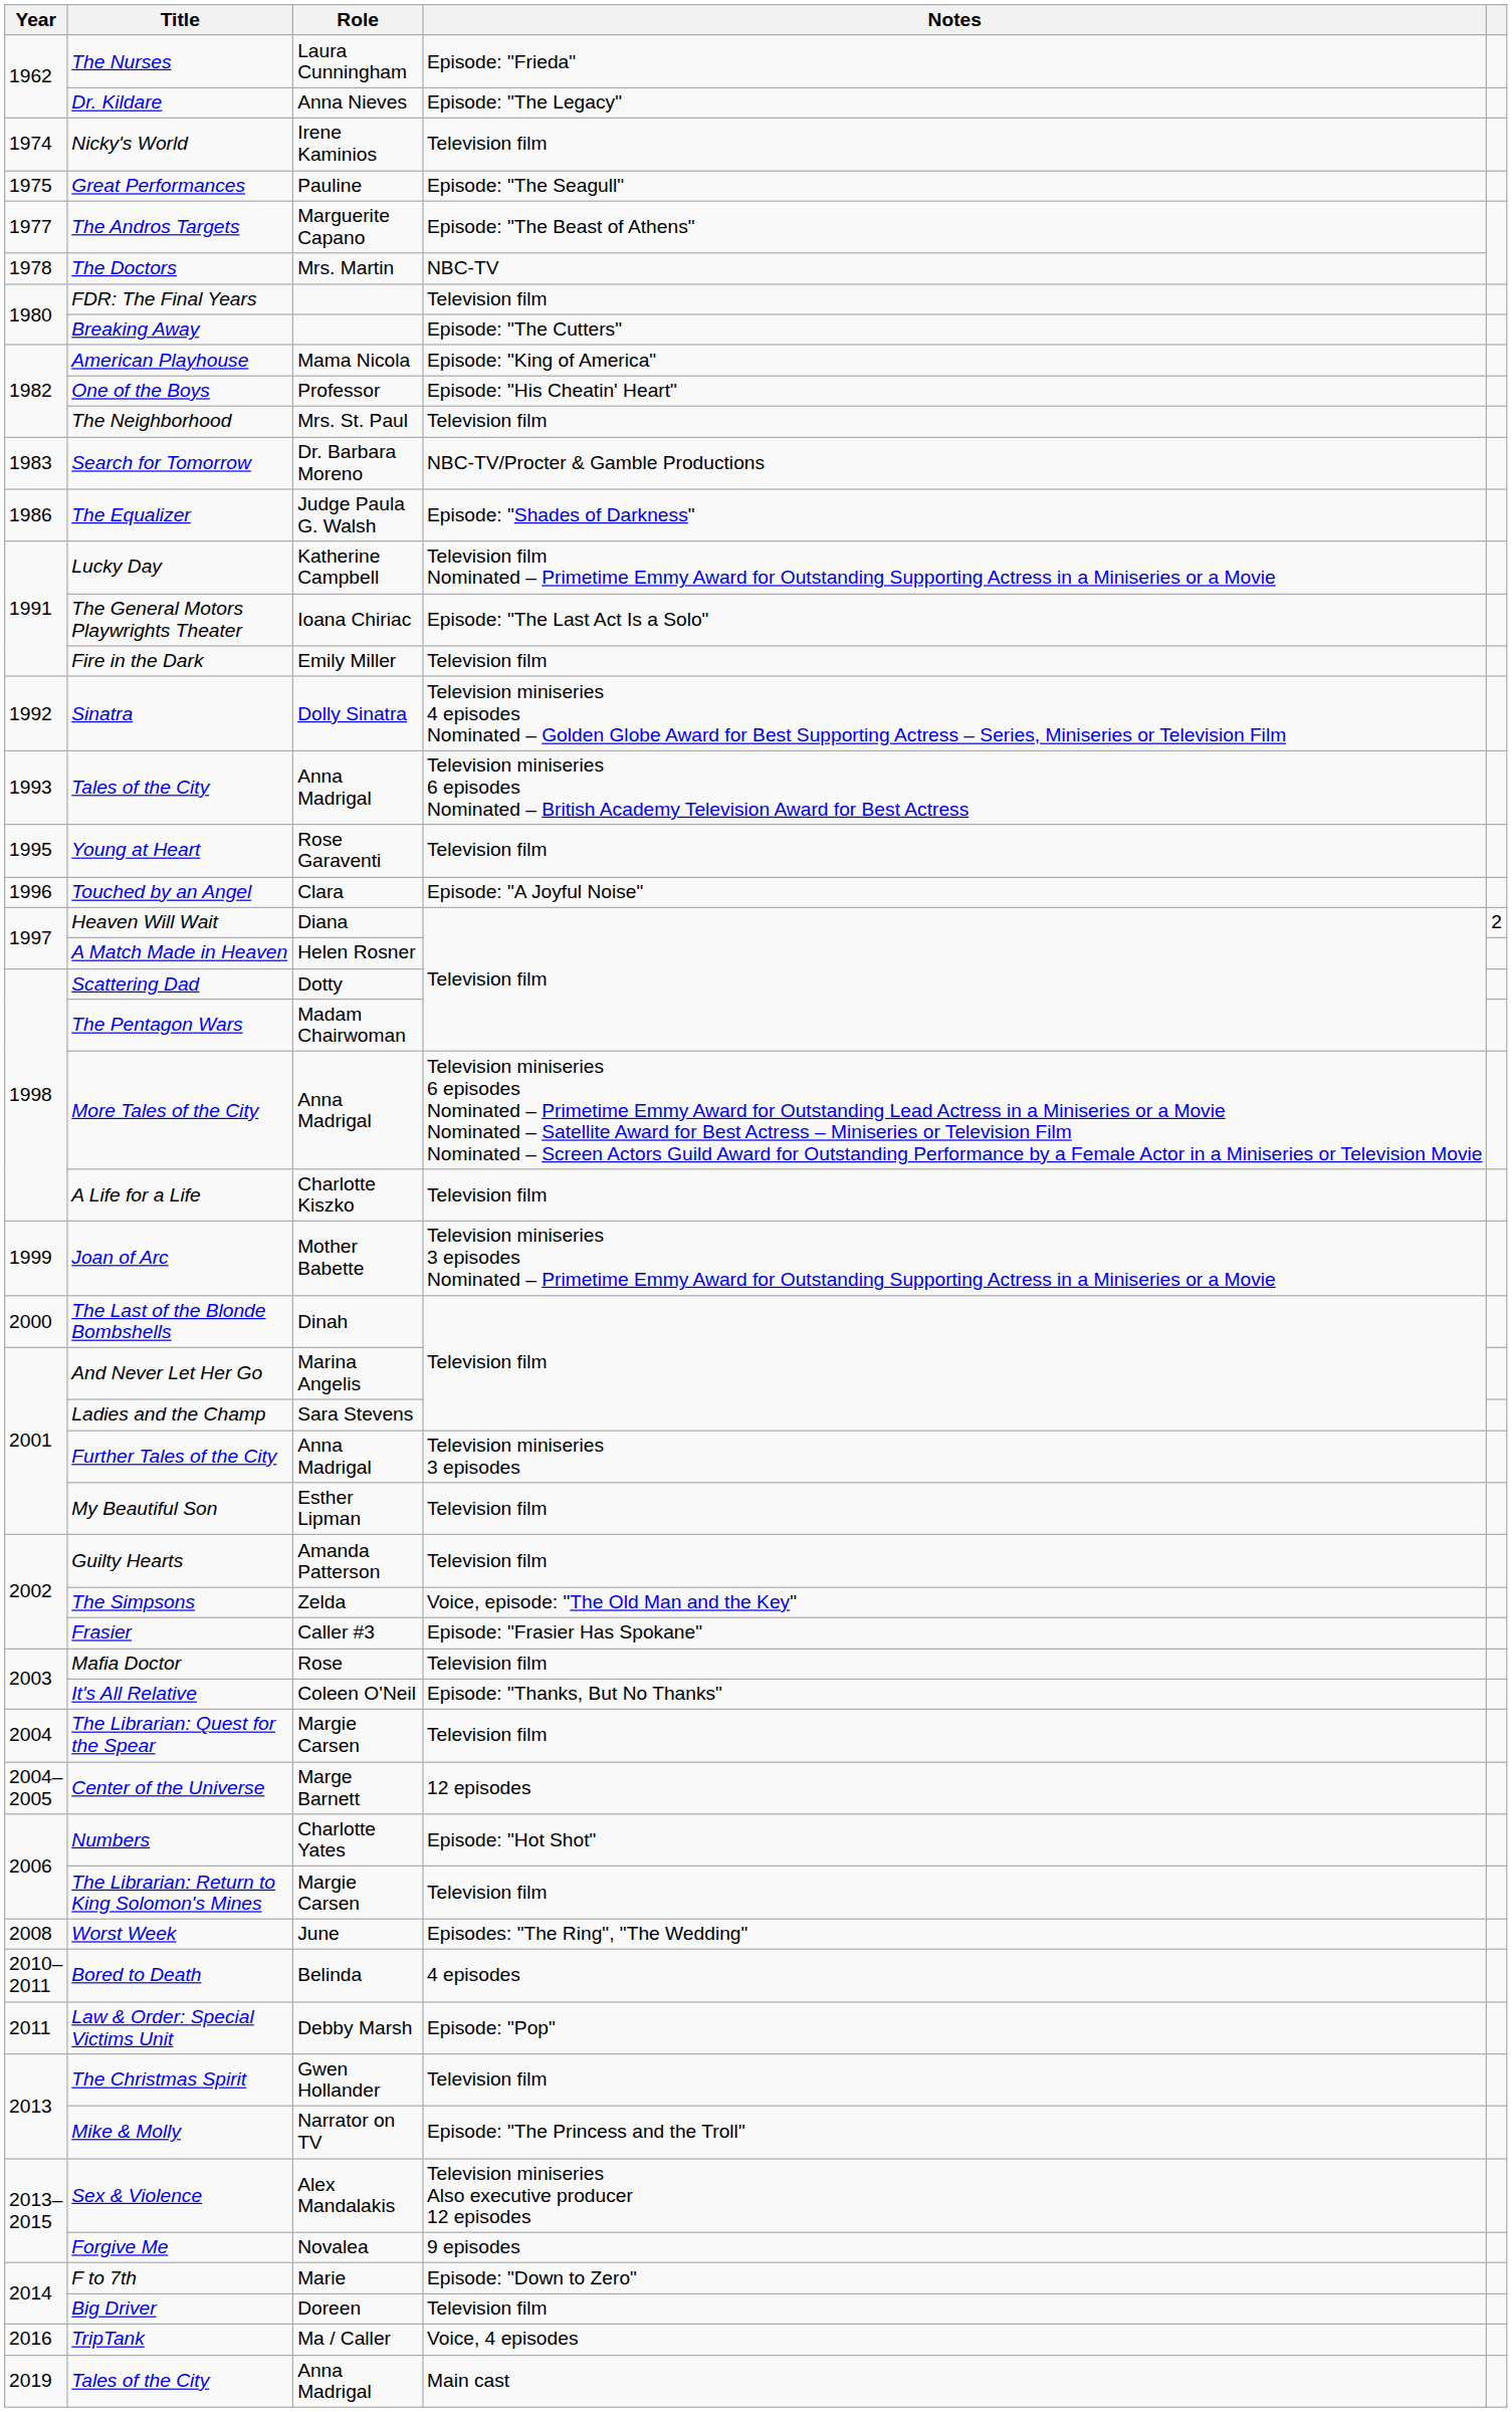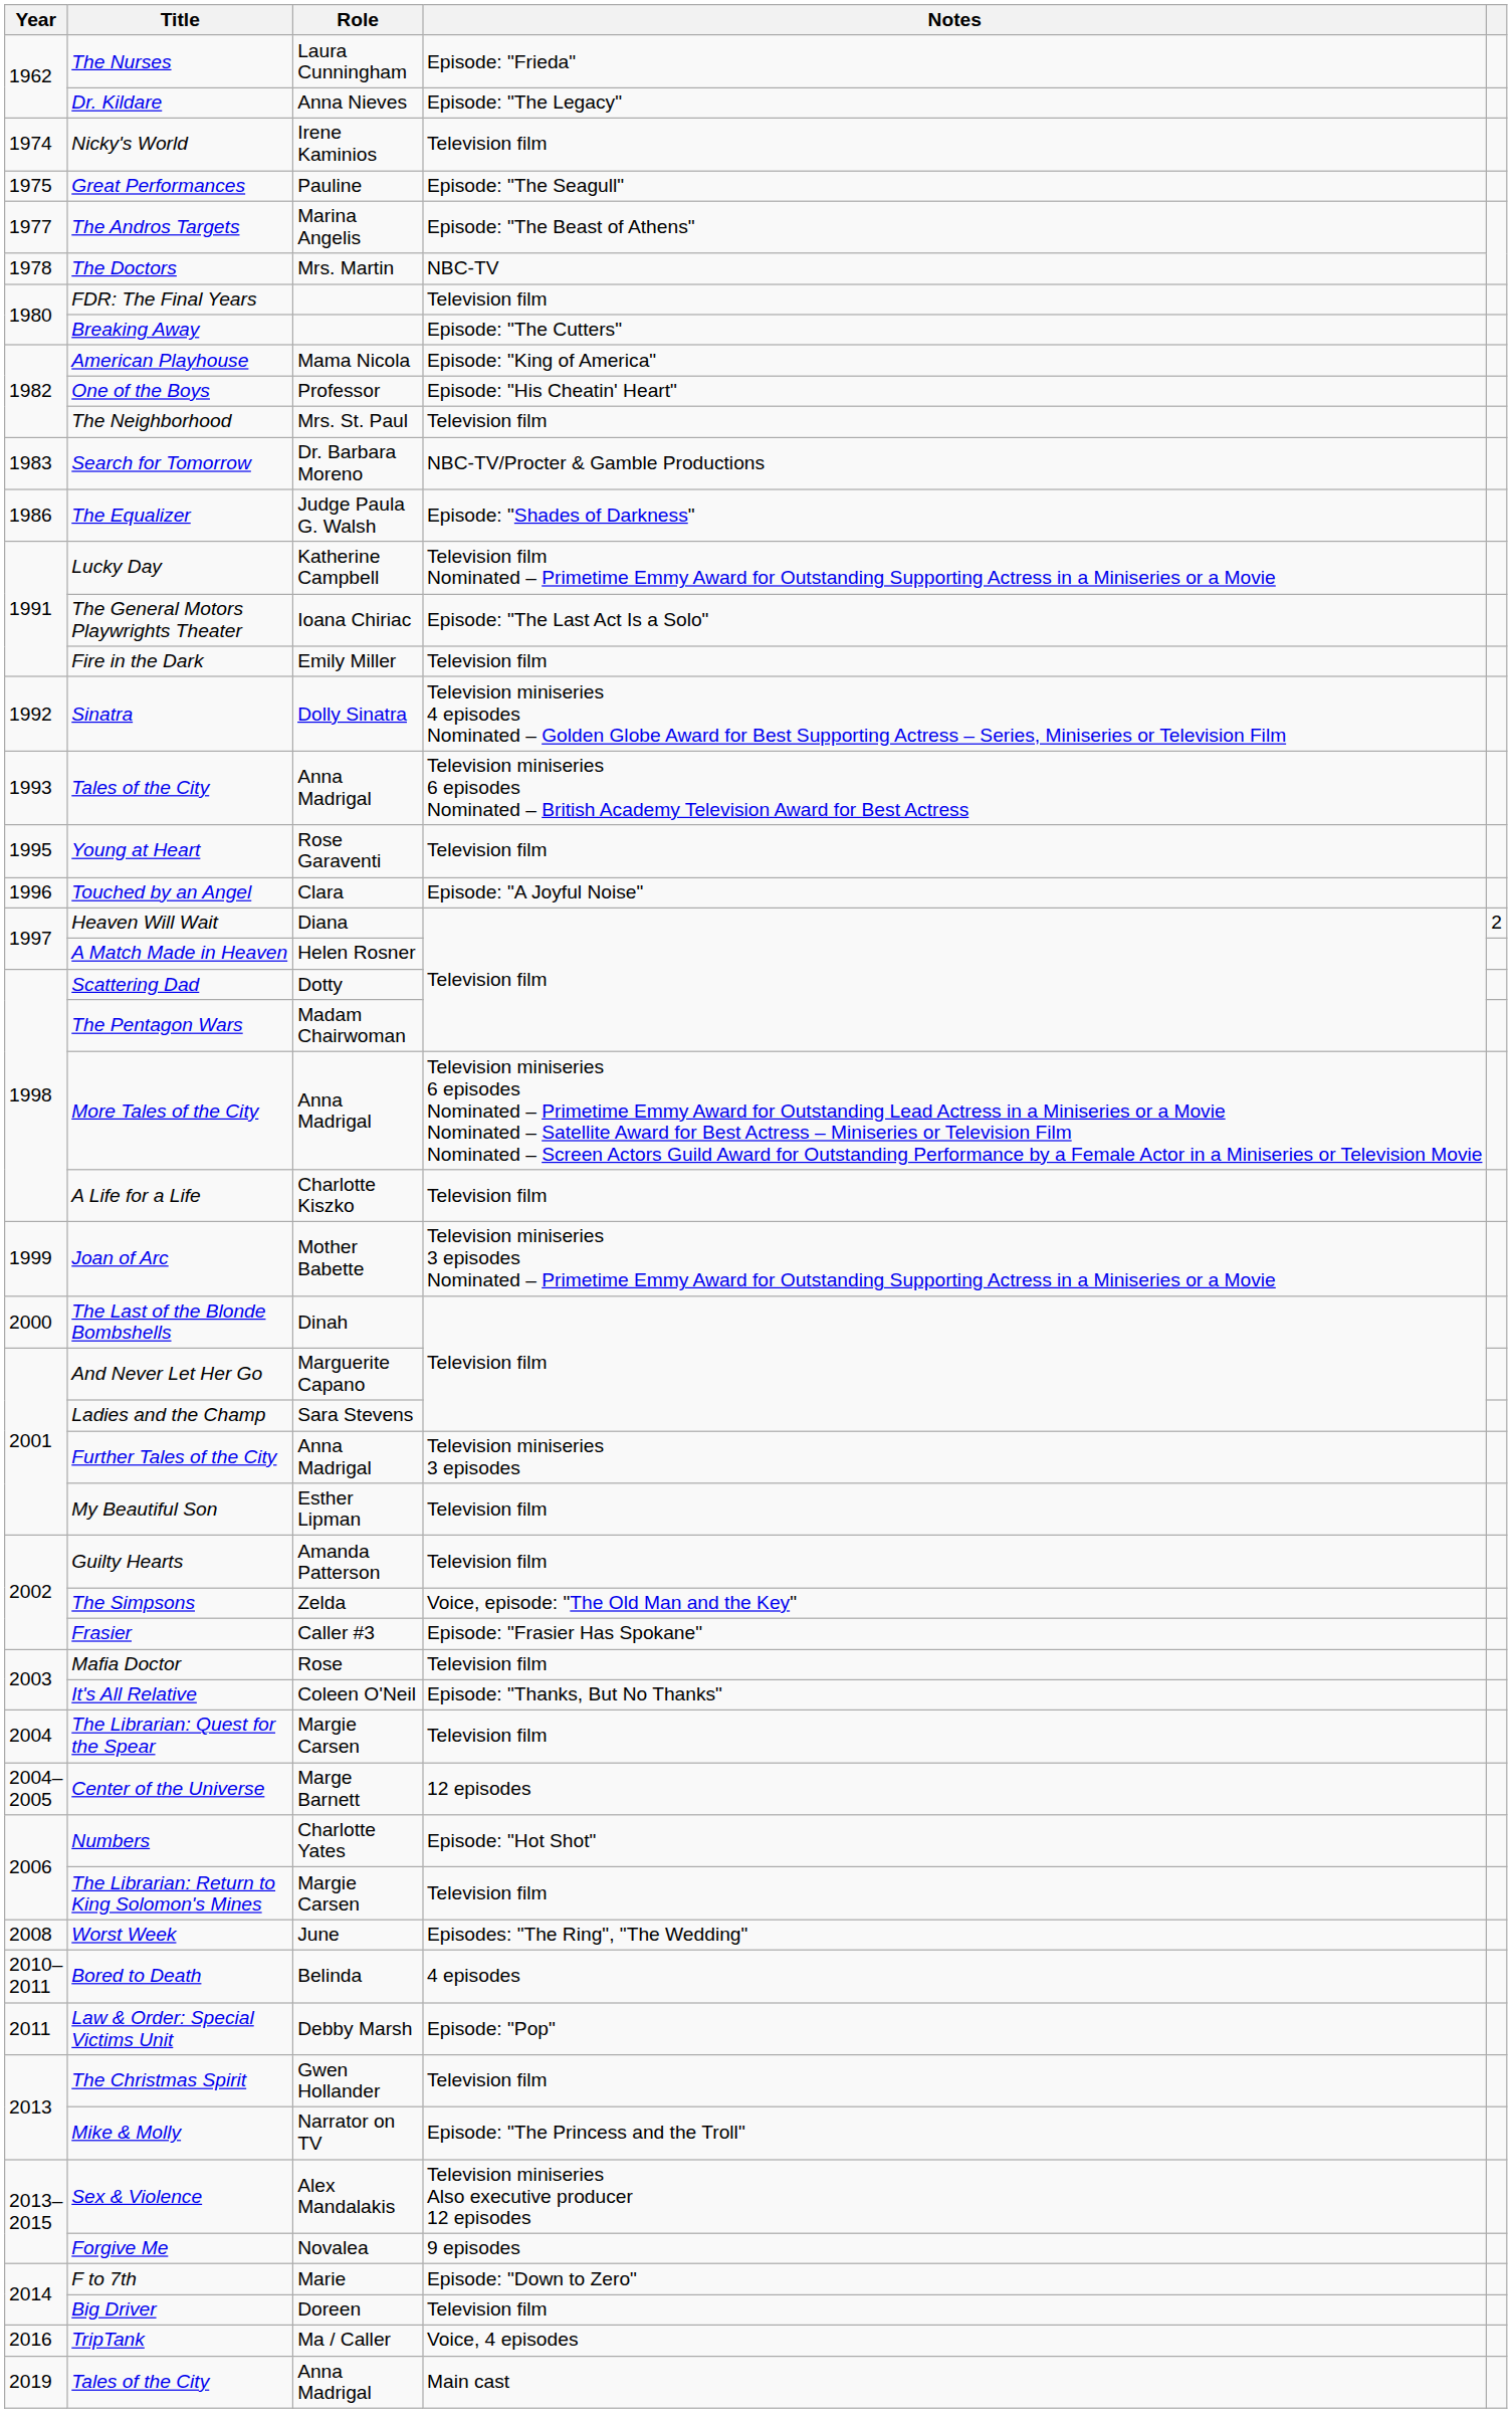The Andros Targets | Role: Marguerite Capano -> Marina Angelis
And Never Let Her Go | Role: Marina Angelis -> Marguerite Capano
